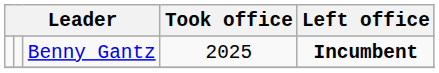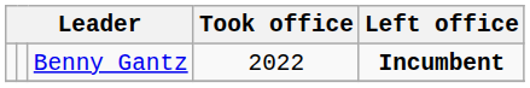Benny Gantz | Took office: 2025 -> 2022
